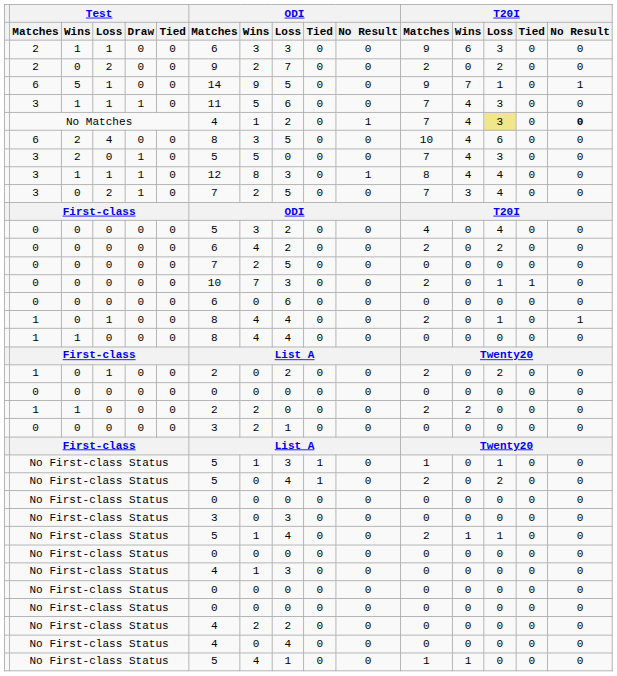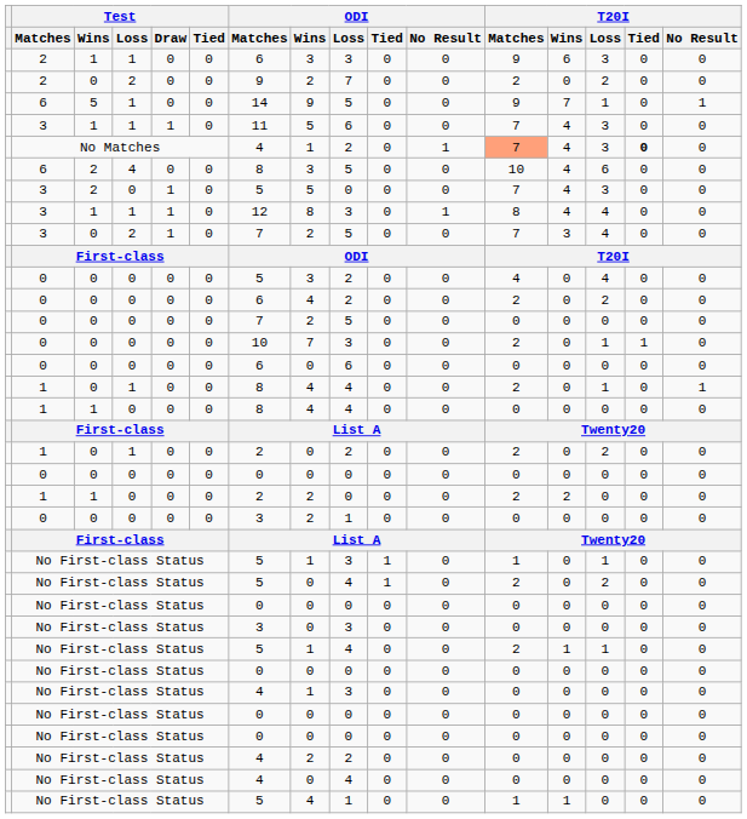No Matches | T20I / Matches: no background -> lightsalmon background
No Matches | T20I / Loss: khaki background -> no background
No Matches | T20I / Tied: normal -> bold
No Matches | T20I / No Result: bold -> normal
